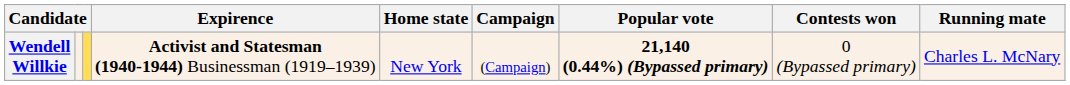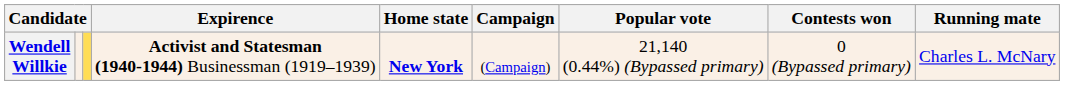Wendell Willkie | Home state: normal -> bold
Wendell Willkie | Popular vote: bold -> normal
